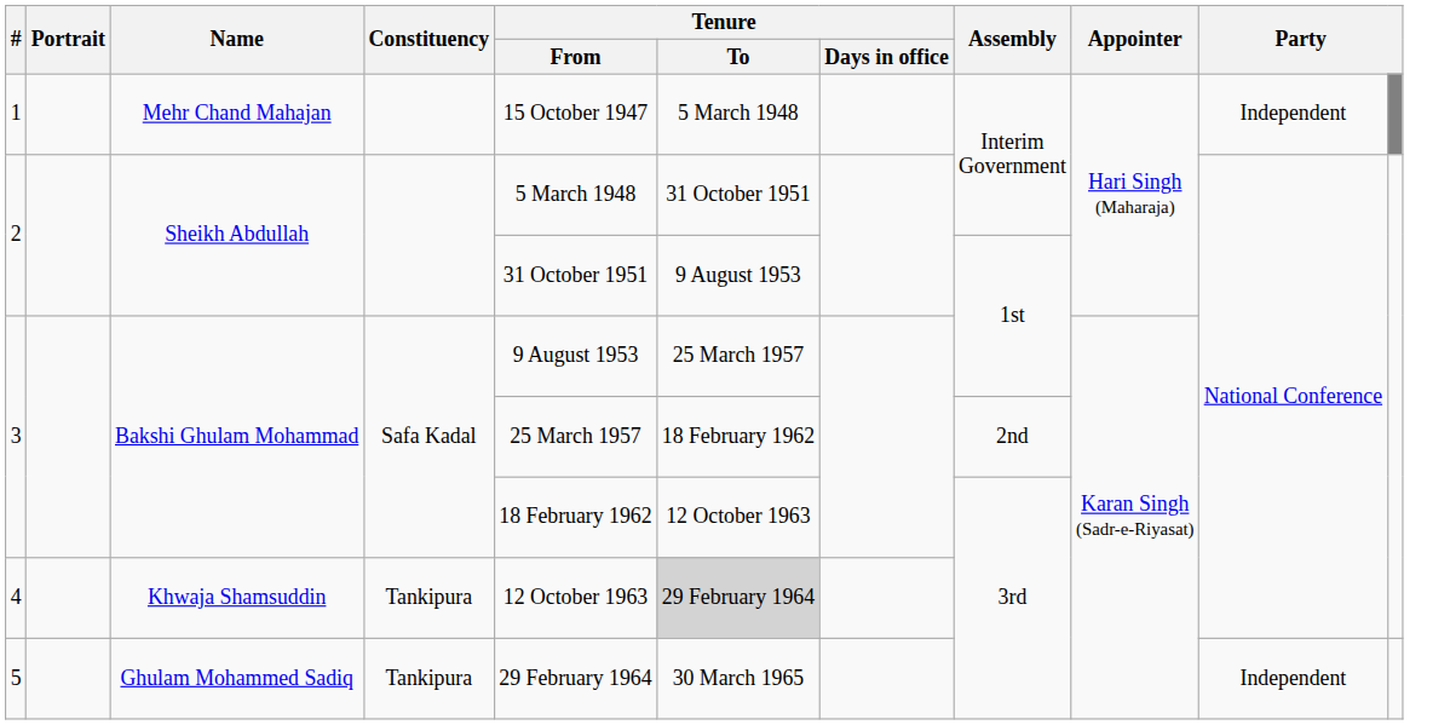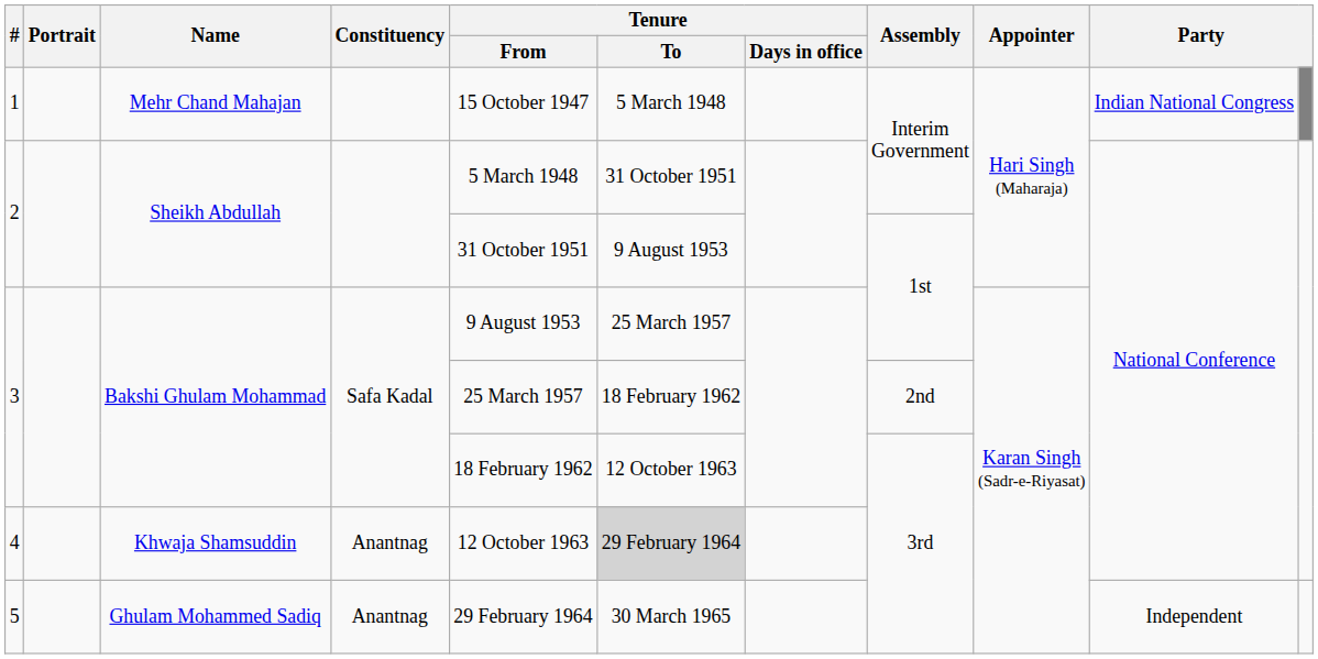1 | column 10: Independent -> Indian National Congress
4 | Constituency: Tankipura -> Anantnag
5 | Constituency: Tankipura -> Anantnag
